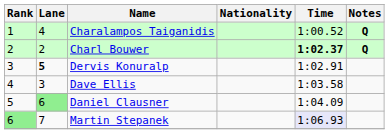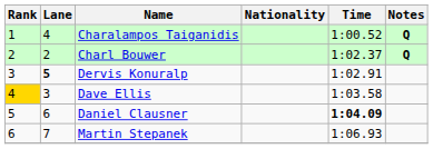Charl Bouwer | Time: bold -> normal
Dave Ellis | Rank: no background -> gold background
Daniel Clausner | Lane: lightgreen background -> no background
Daniel Clausner | Time: normal -> bold
Martin Stepanek | Rank: lightgreen background -> no background
Martin Stepanek | Time: lavender background -> no background
